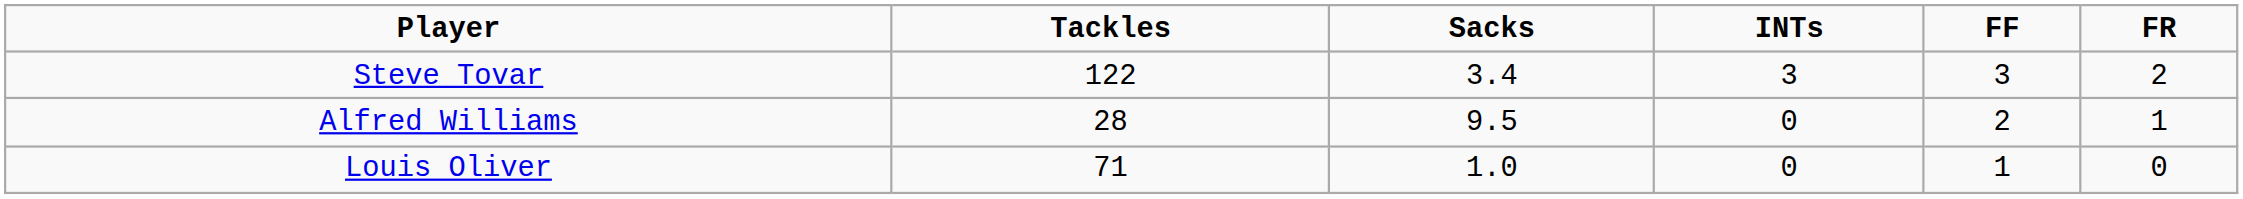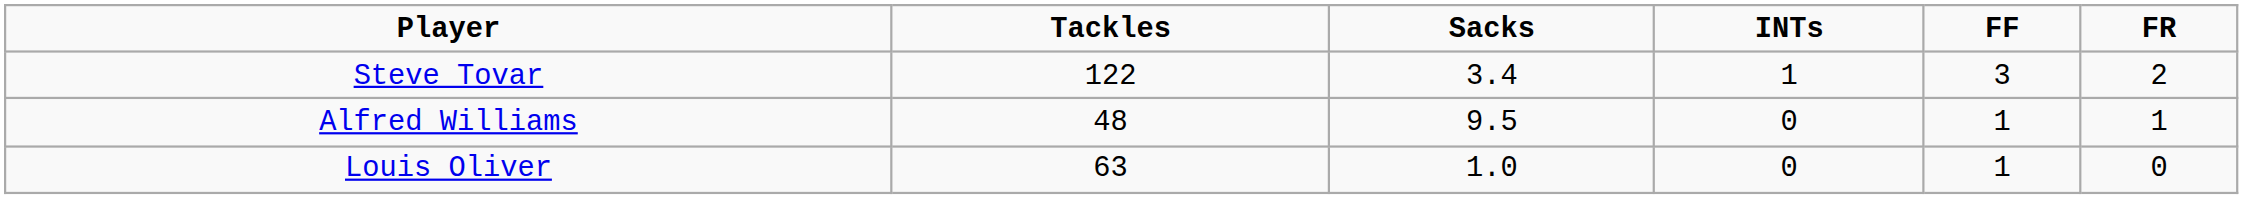Steve Tovar | INTs: 3 -> 1
Alfred Williams | Tackles: 28 -> 48
Alfred Williams | FF: 2 -> 1
Louis Oliver | Tackles: 71 -> 63
